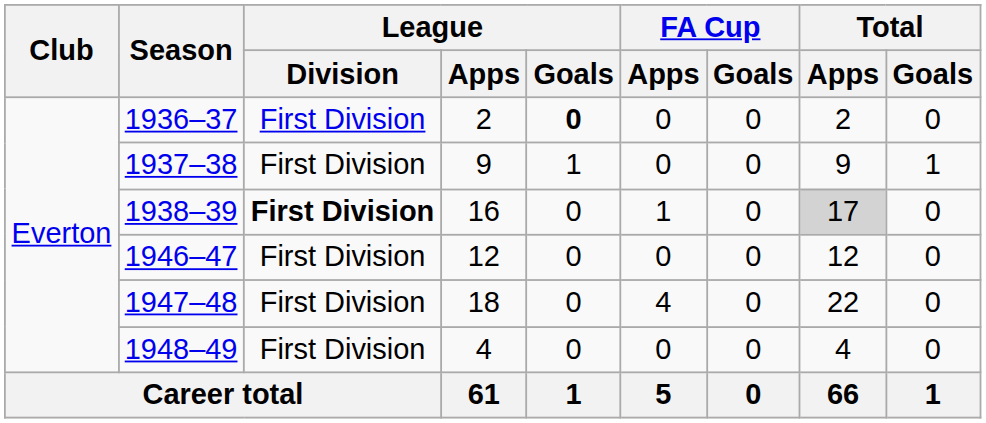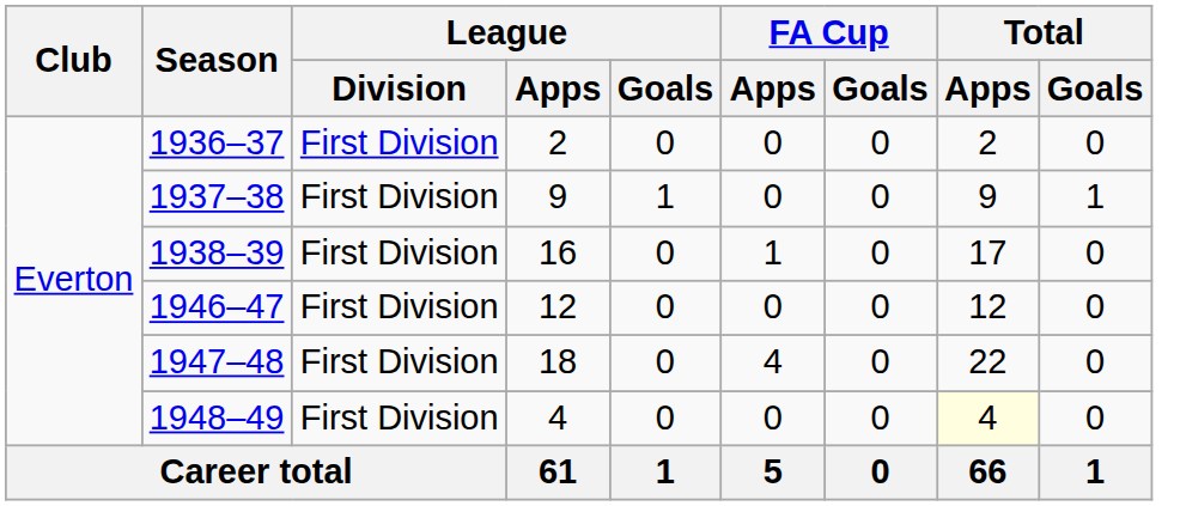1936–37 | League / Goals: bold -> normal
1938–39 | League / Division: bold -> normal
1938–39 | Total / Apps: lightgrey background -> no background
1948–49 | Total / Apps: no background -> lightyellow background
